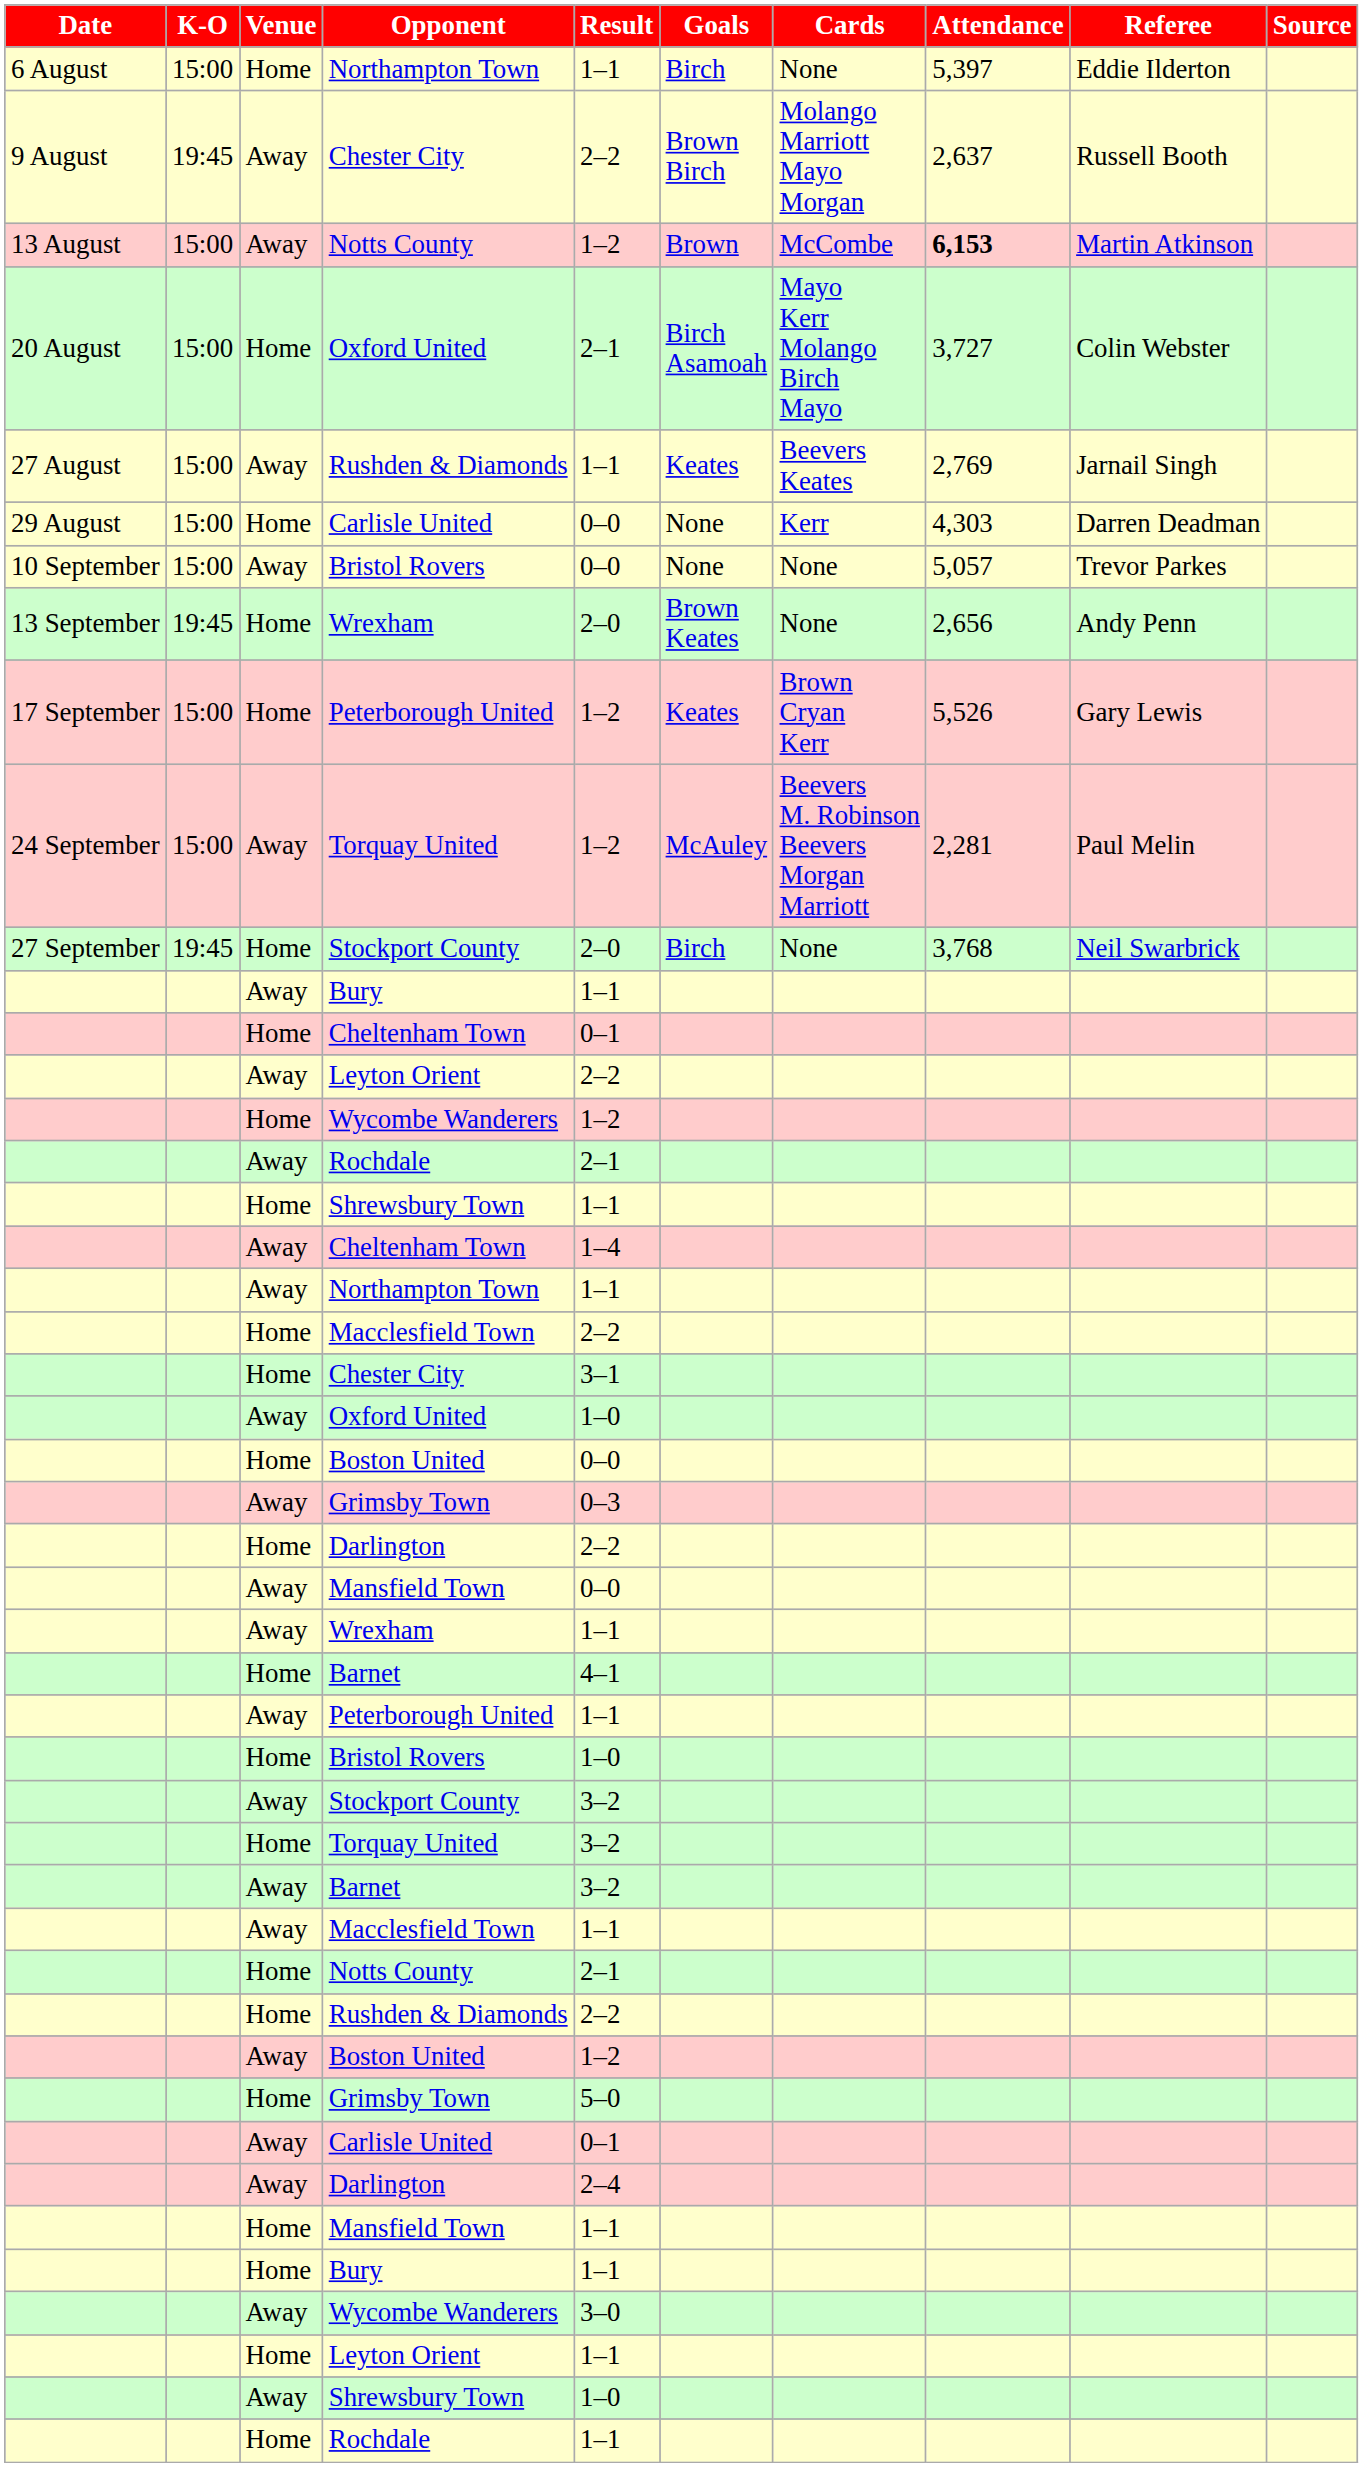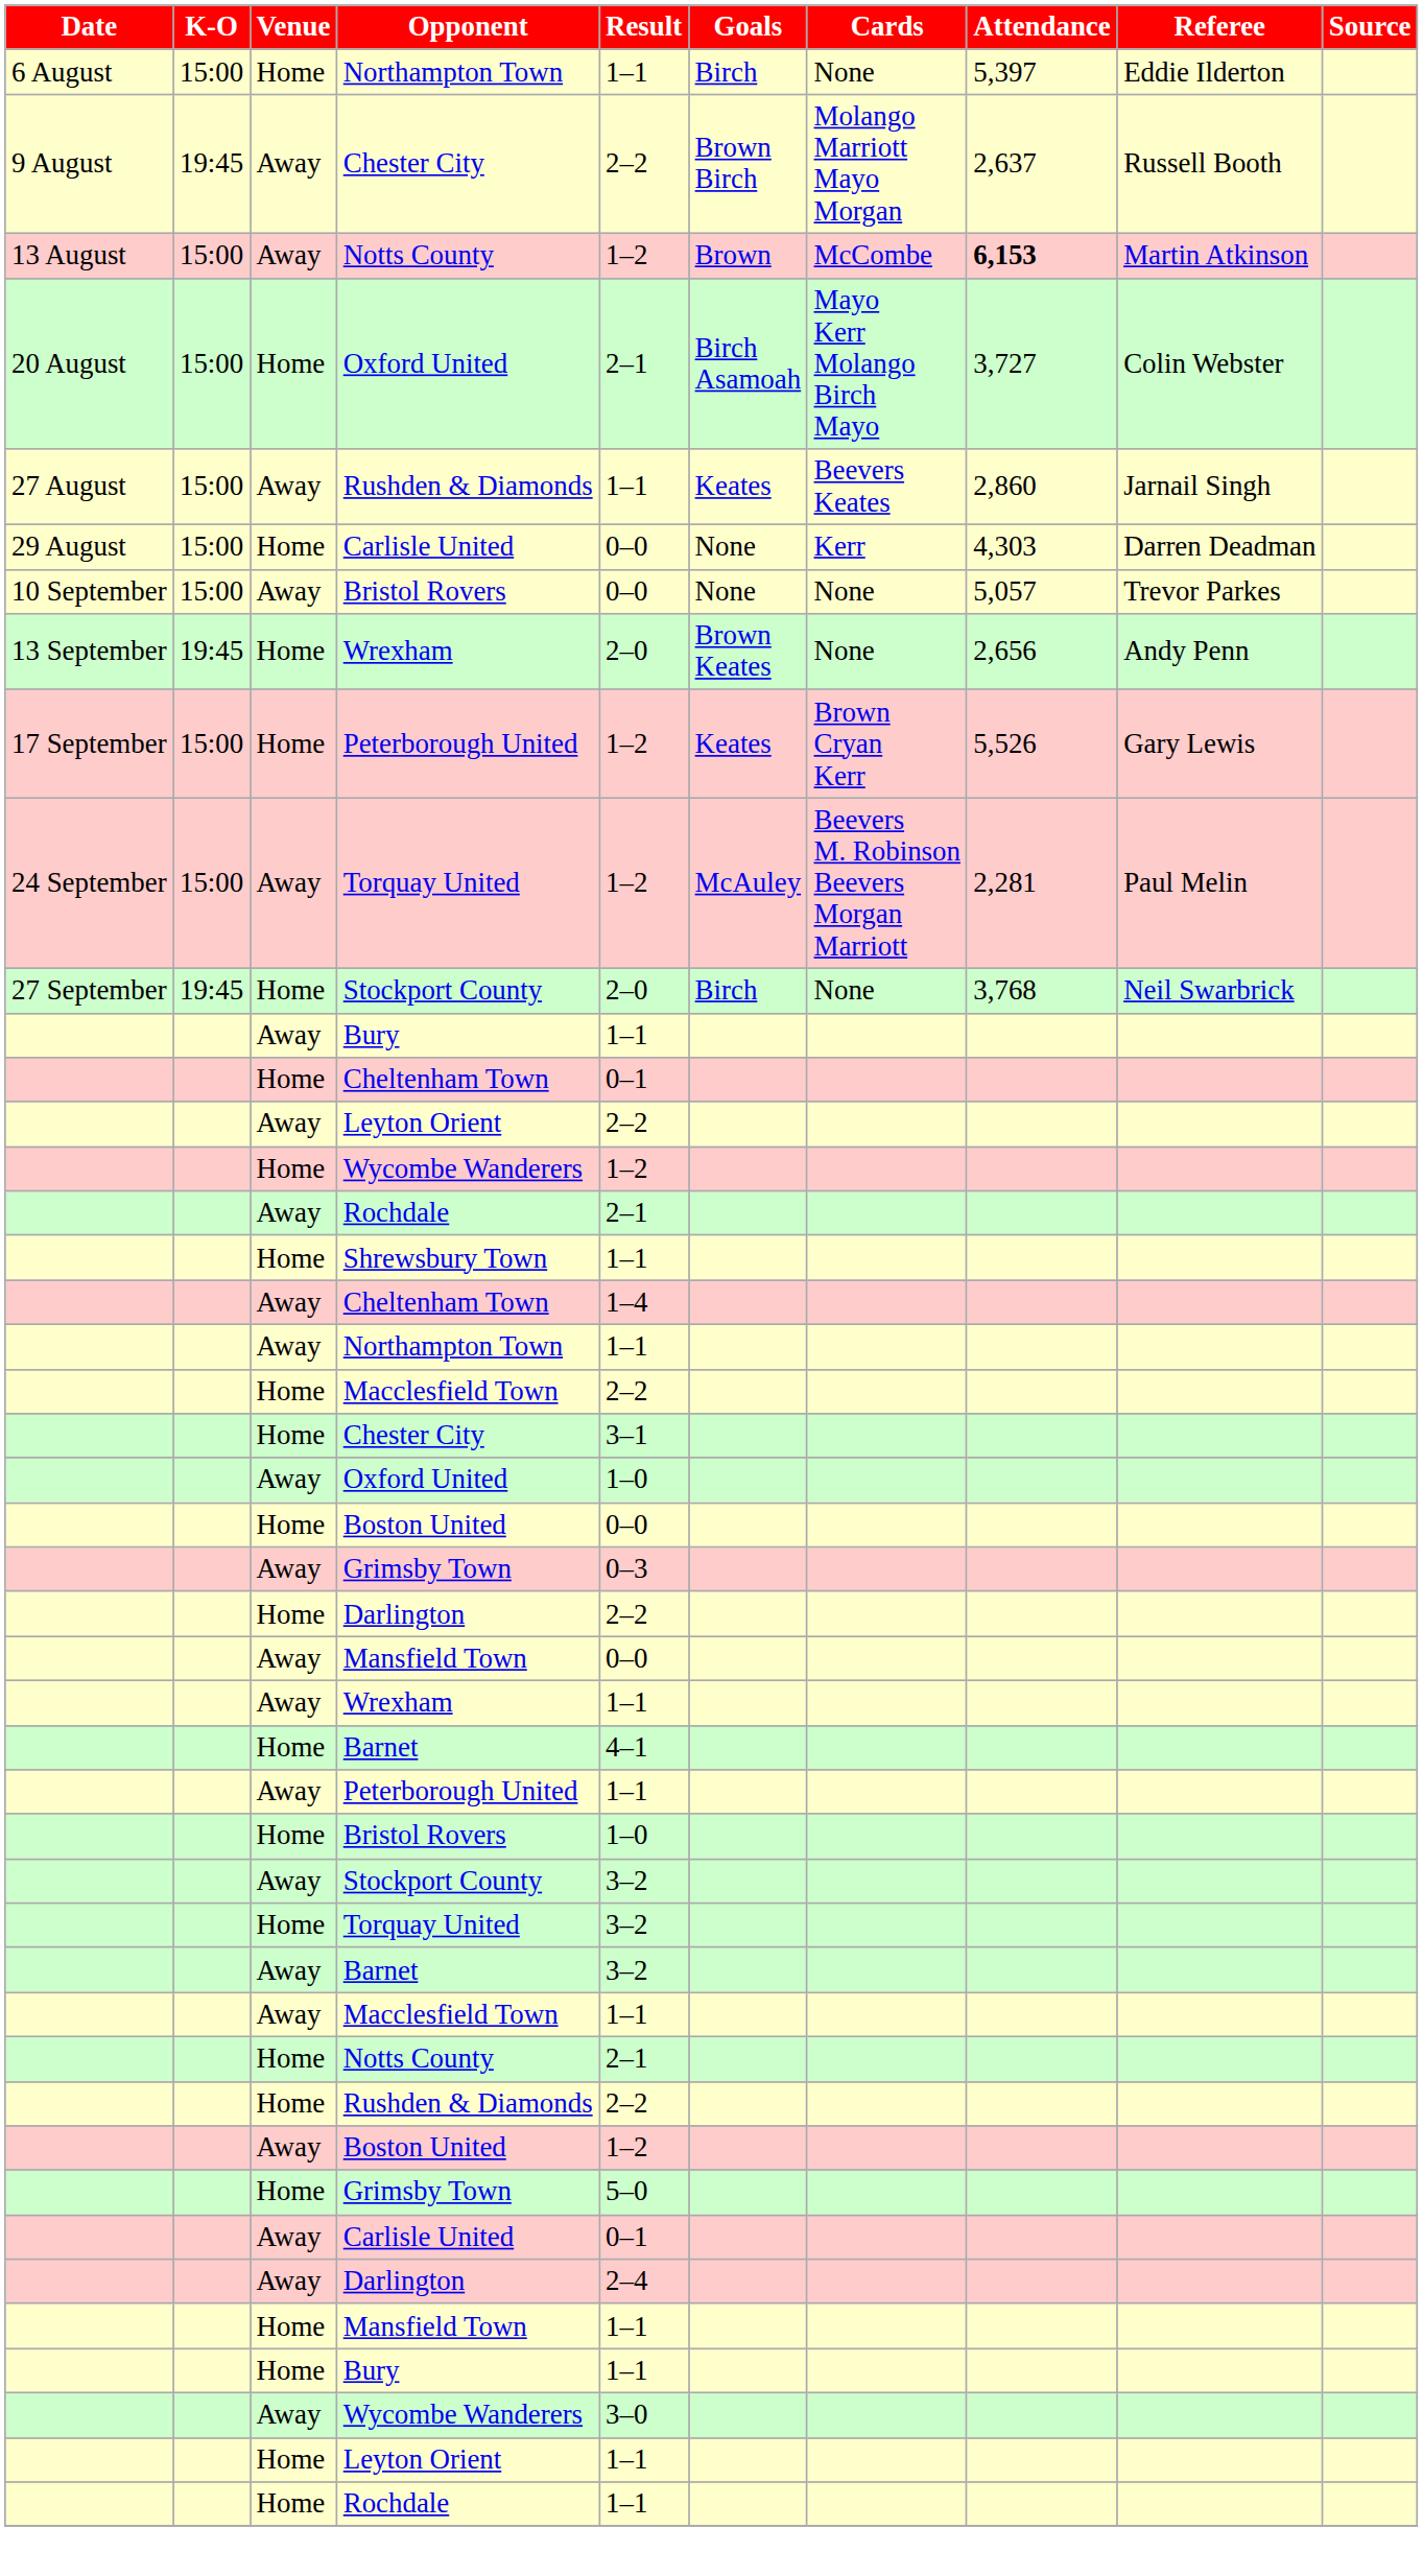Away / Rushden & Diamonds | Attendance: 2,769 -> 2,860
- row: Away | Shrewsbury Town | 1–0
